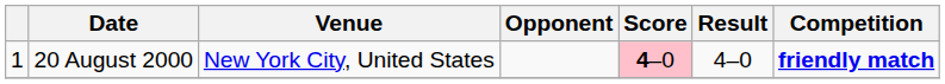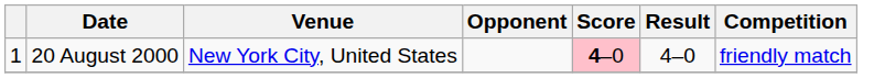20 August 2000 | Competition: bold -> normal
